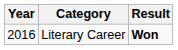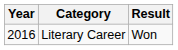row 2 | Result: bold -> normal
